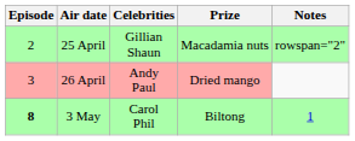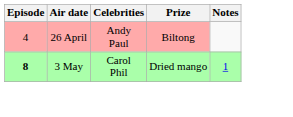- row: 2 | 25 April | Gillian Shaun | Macadamia nuts | rowspan="2"
26 April | Episode: 3 -> 4
26 April | Prize: Dried mango -> Biltong
3 May | Prize: Biltong -> Dried mango
